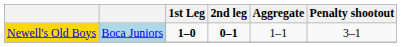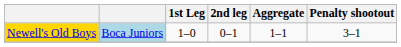Newell's Old Boys | 1st Leg: bold -> normal
Newell's Old Boys | 2nd leg: bold -> normal
